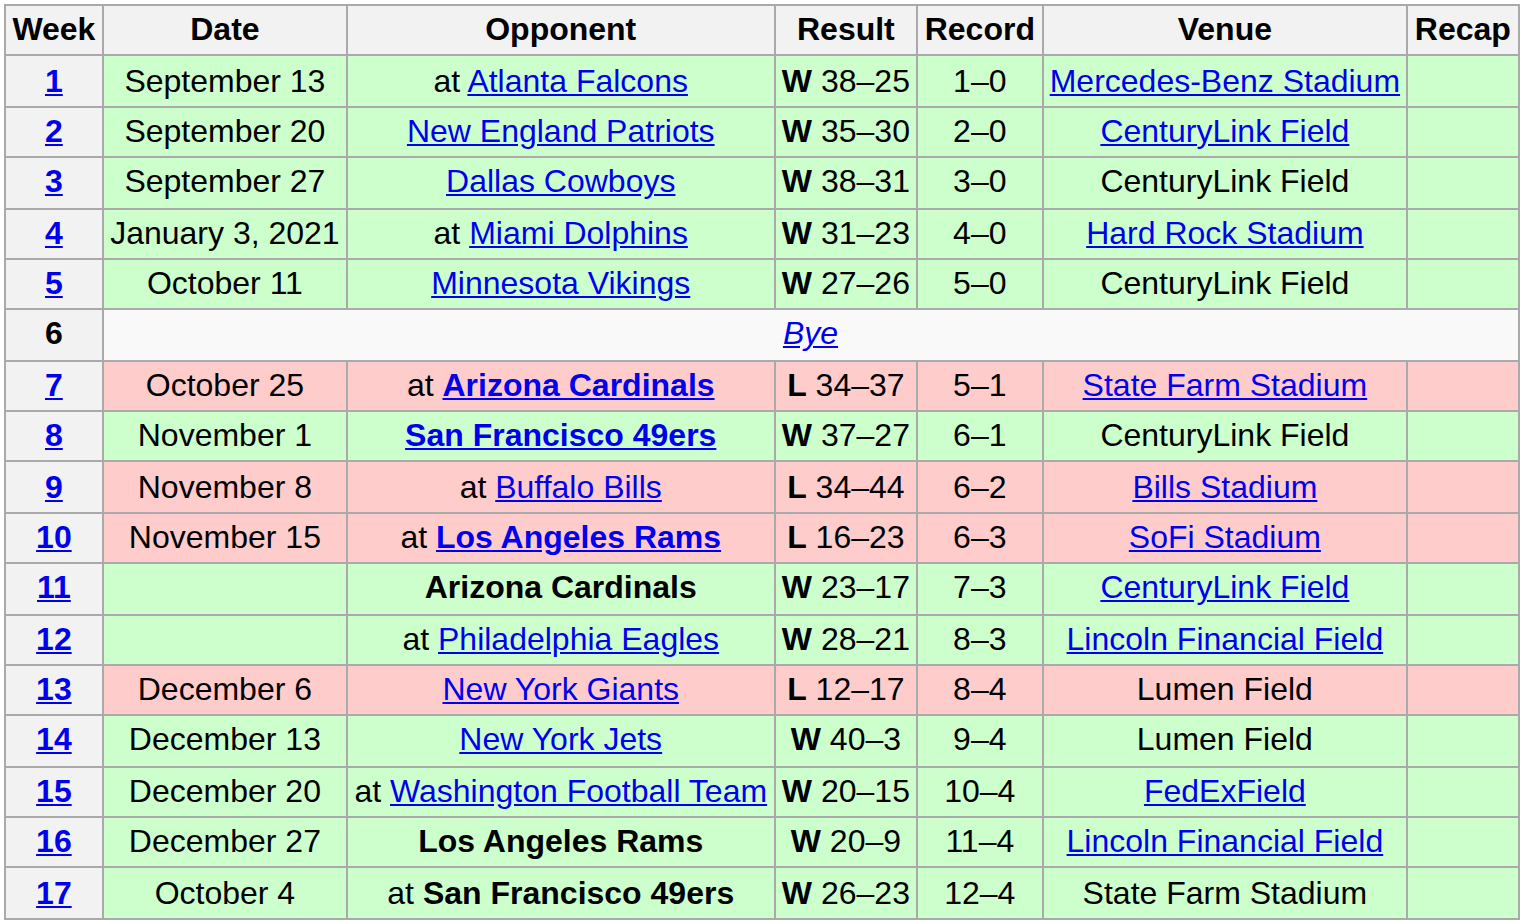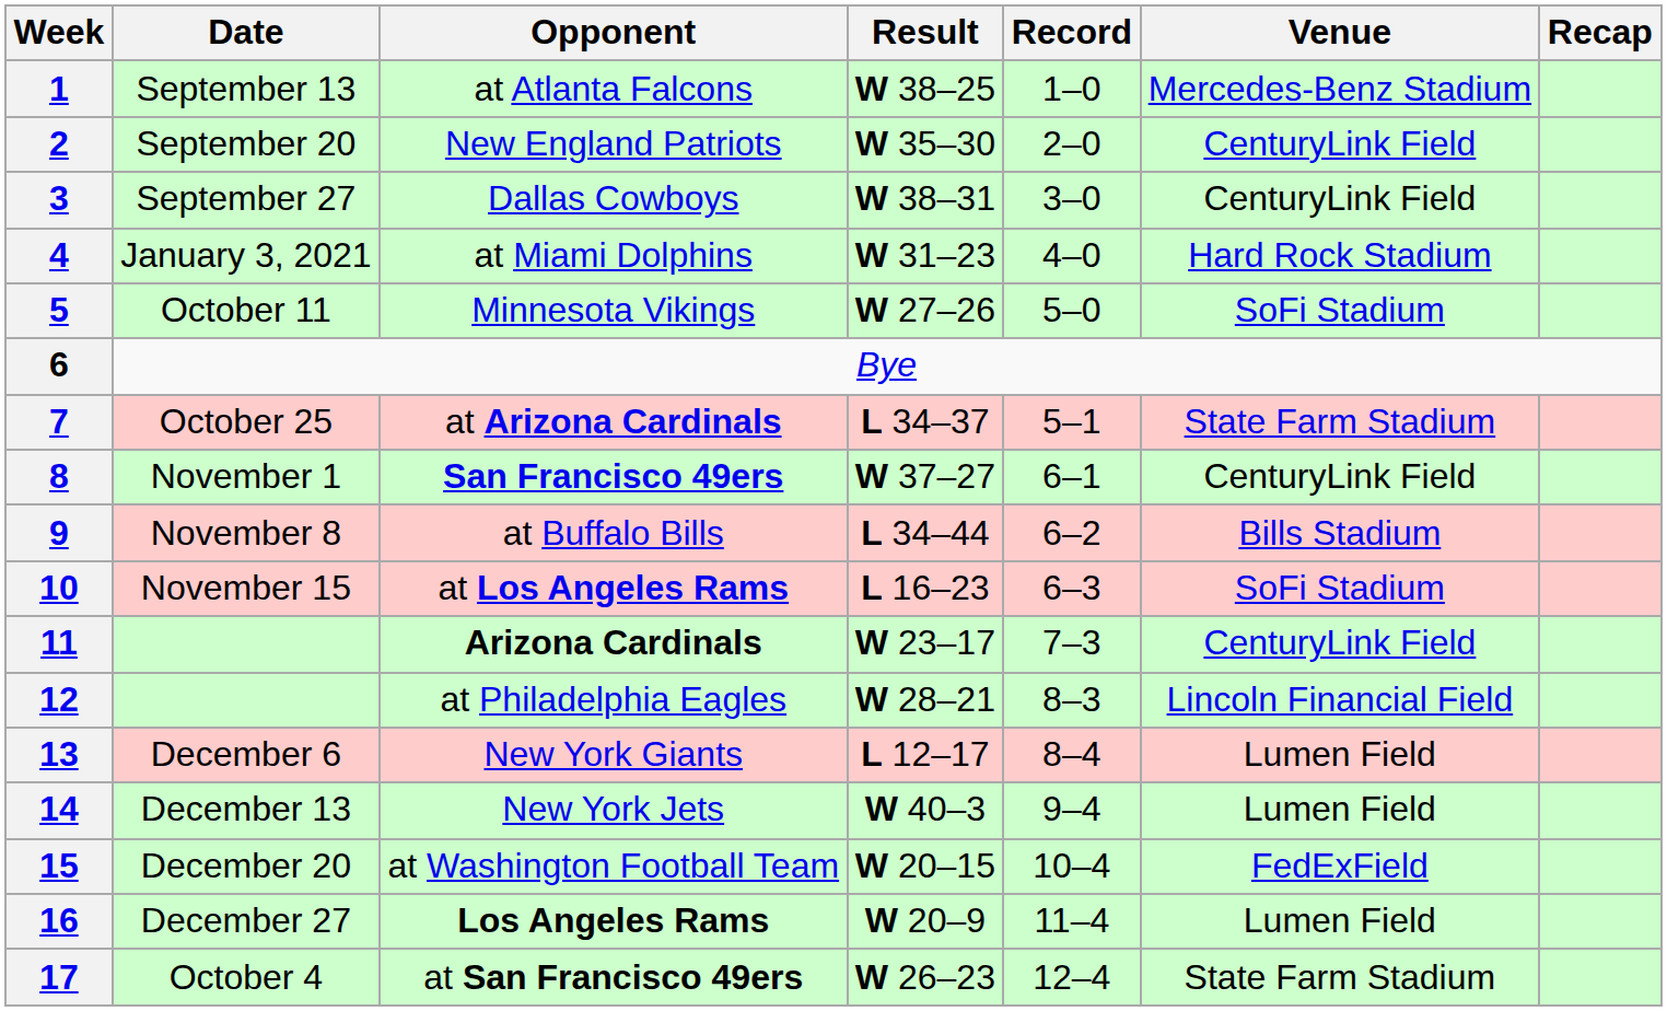5 | Venue: CenturyLink Field -> SoFi Stadium
16 | Venue: Lincoln Financial Field -> Lumen Field
